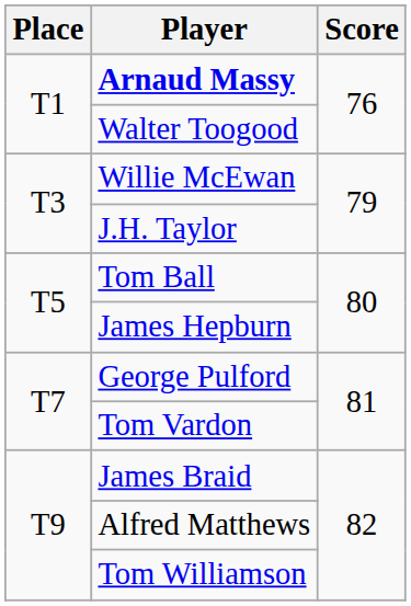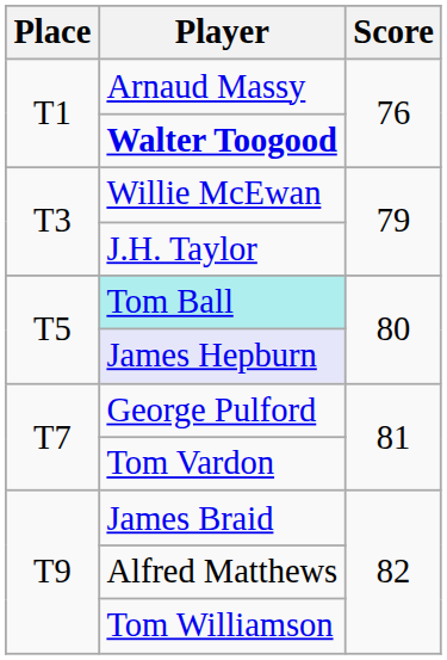Arnaud Massy | Player: bold -> normal
Walter Toogood | Player: normal -> bold
Tom Ball | Player: no background -> paleturquoise background
James Hepburn | Player: no background -> lavender background
